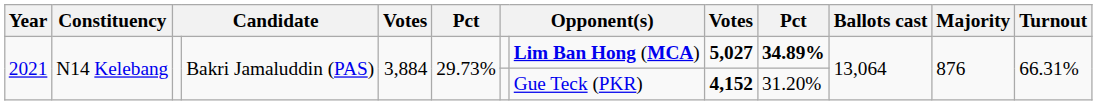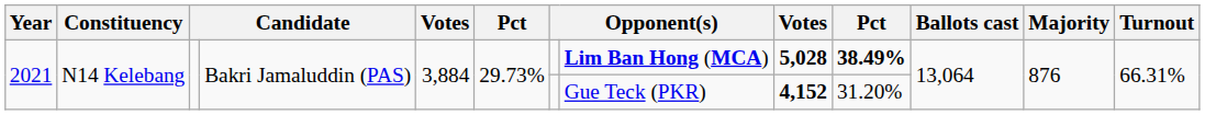row 2 | column 9: 5,027 -> 5,028
row 2 | column 10: 34.89% -> 38.49%
